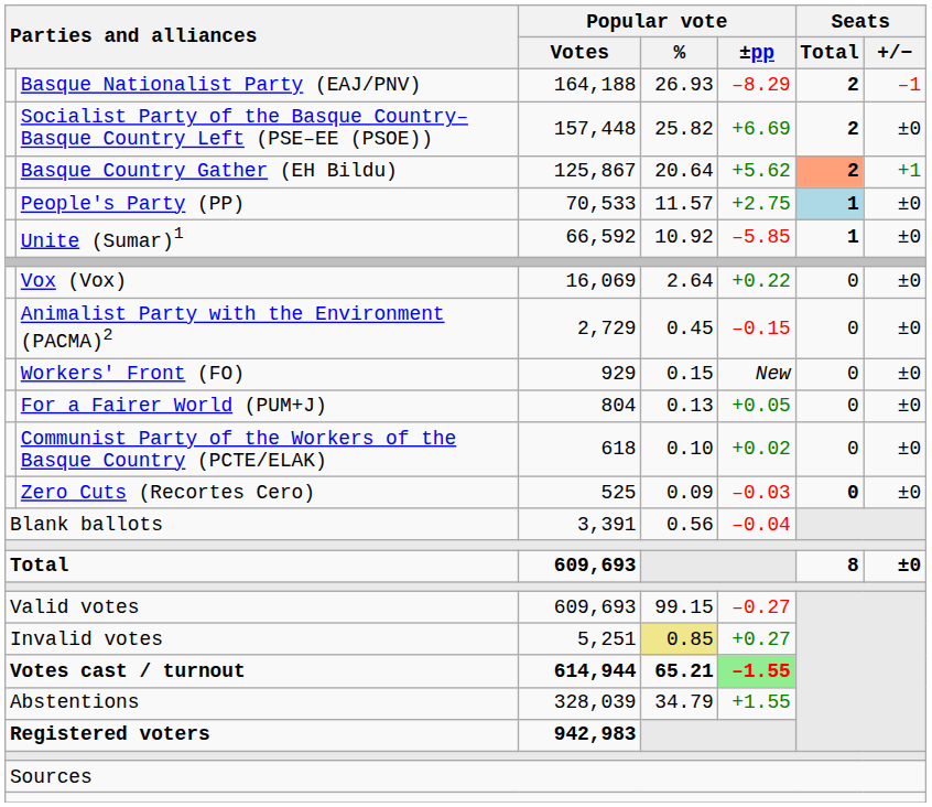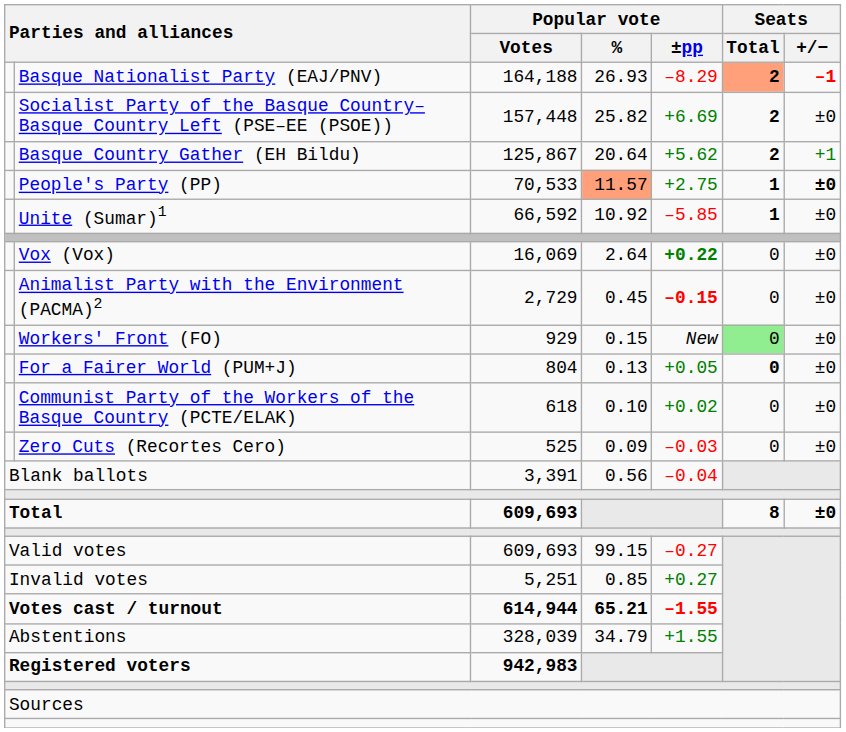Basque Nationalist Party (EAJ/PNV) | Seats / Total: no background -> lightsalmon background
Basque Nationalist Party (EAJ/PNV) | Seats / +/−: normal -> bold
Basque Country Gather (EH Bildu) | Seats / Total: lightsalmon background -> no background
People's Party (PP) | Popular vote / %: no background -> lightsalmon background
People's Party (PP) | Seats / Total: lightblue background -> no background
People's Party (PP) | Seats / +/−: normal -> bold
Vox (Vox) | Popular vote / ±pp: normal -> bold
Animalist Party with the Environment (PACMA)2 | Popular vote / ±pp: normal -> bold
Workers' Front (FO) | Seats / Total: no background -> lightgreen background
For a Fairer World (PUM+J) | Seats / Total: normal -> bold
Zero Cuts (Recortes Cero) | Seats / Total: bold -> normal
Invalid votes | Popular vote / %: khaki background -> no background
Votes cast / turnout | Popular vote / ±pp: lightgreen background -> no background
